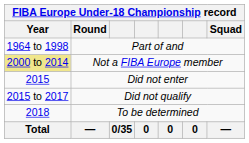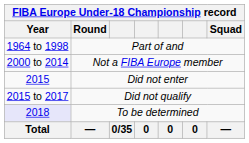2000 to 2014 | Year: khaki background -> no background
2018 | Year: no background -> lavender background
